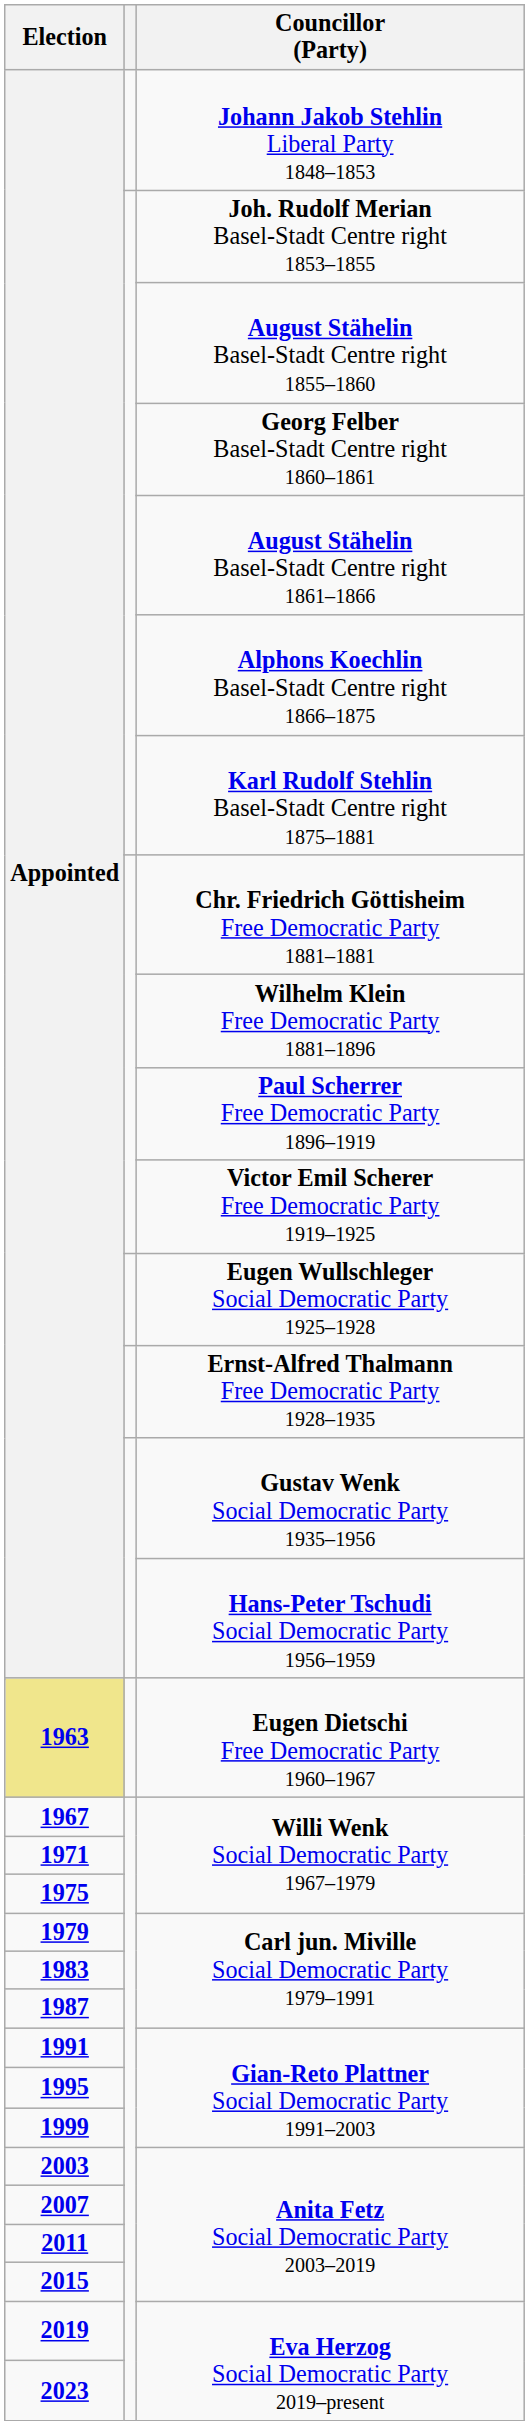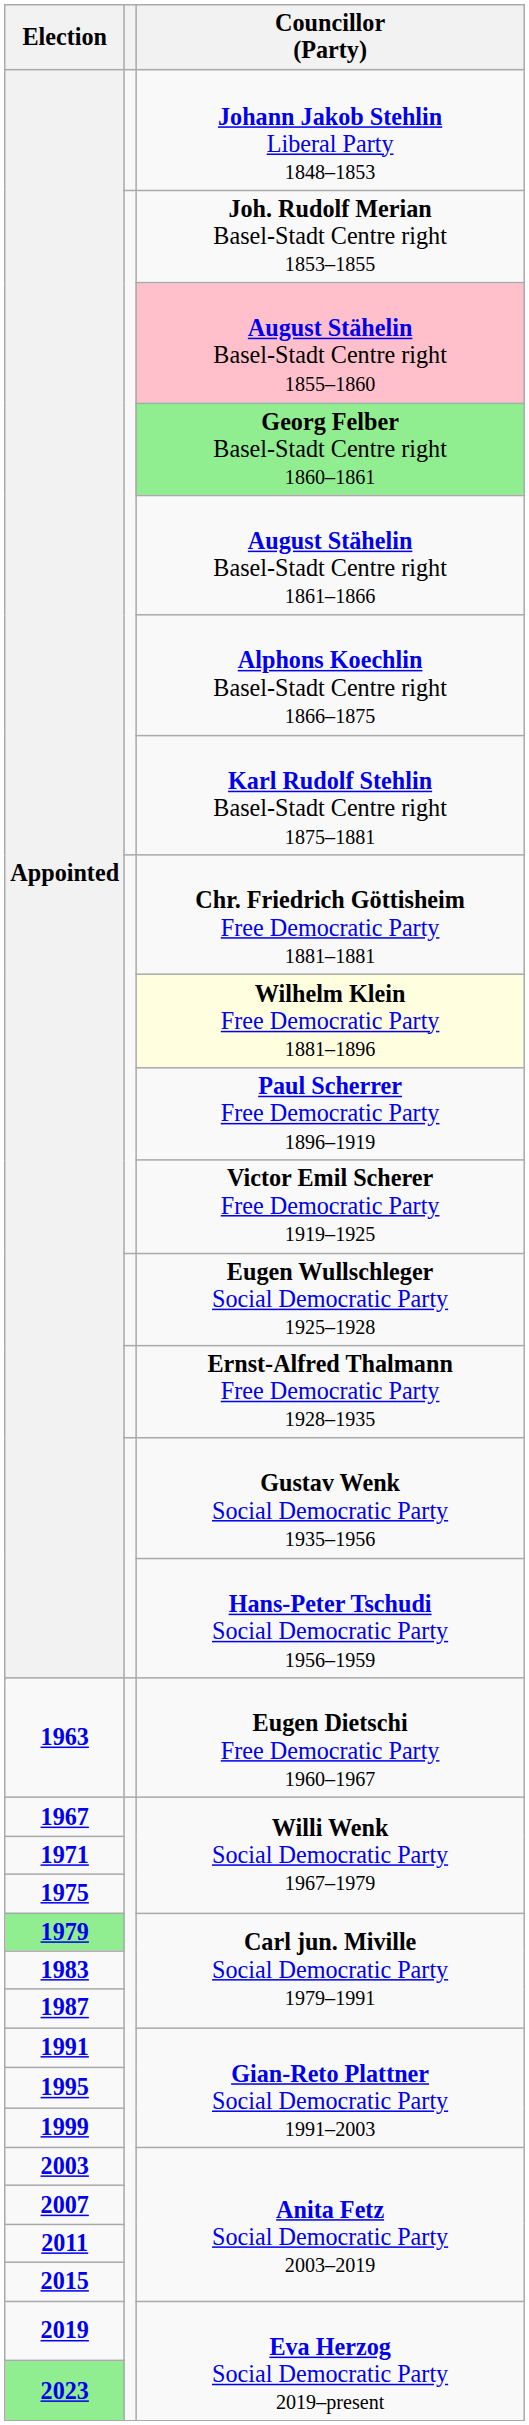August Stähelin Basel-Stadt Centre right 1855–1860 | Councillor (Party): no background -> pink background
Georg Felber Basel-Stadt Centre right 1860–1861 | Councillor (Party): no background -> lightgreen background
Wilhelm Klein Free Democratic Party 1881–1896 | Councillor (Party): no background -> lightyellow background
1963 / Eugen Dietschi Free Democratic Party 1960–1967 | Election: khaki background -> no background
1979 / Carl jun. Miville Social Democratic Party 1979–1991 | Election: no background -> lightgreen background
2023 / Eva Herzog Social Democratic Party 2019–present | Election: no background -> lightgreen background
